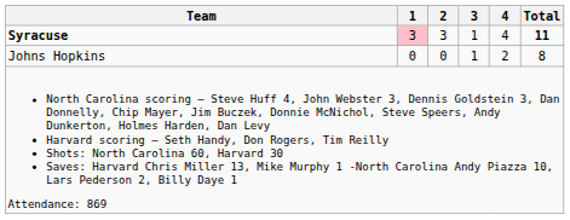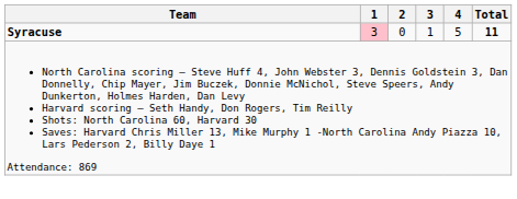Syracuse | 2: 3 -> 0
Syracuse | 4: 4 -> 5
- row: Johns Hopkins | 0 | 0 | 1 | 2 | 8
